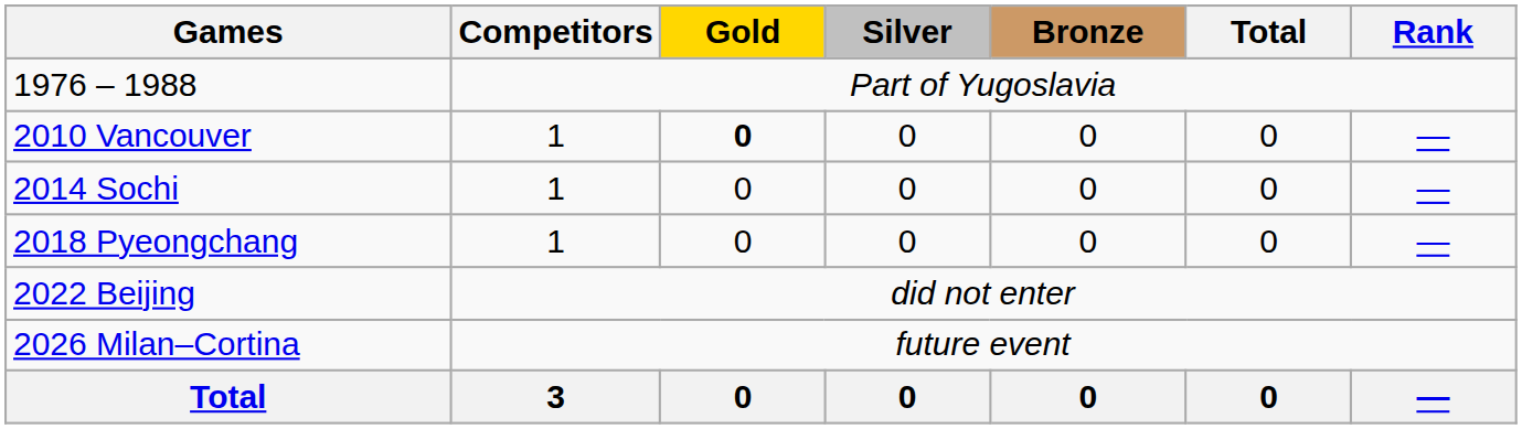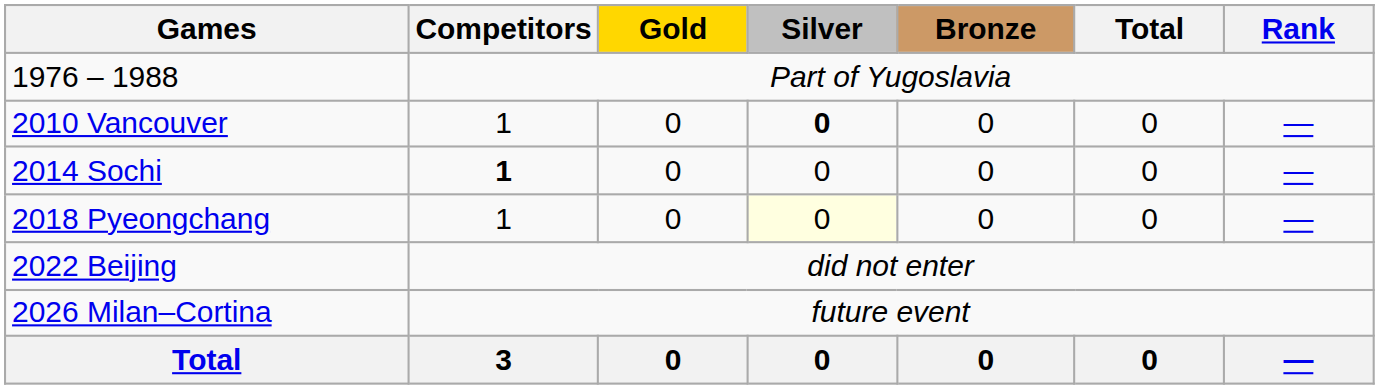2010 Vancouver | Gold: bold -> normal
2010 Vancouver | Silver: normal -> bold
2014 Sochi | Competitors: normal -> bold
2018 Pyeongchang | Silver: no background -> lightyellow background
